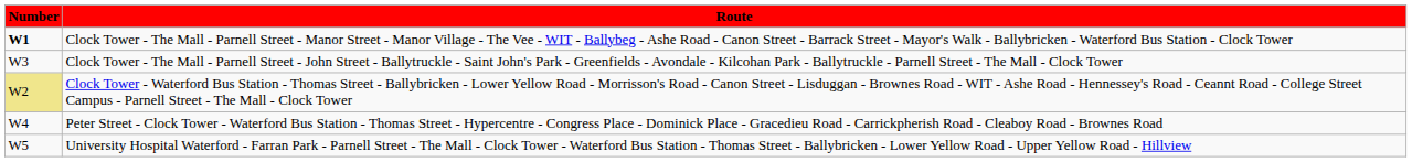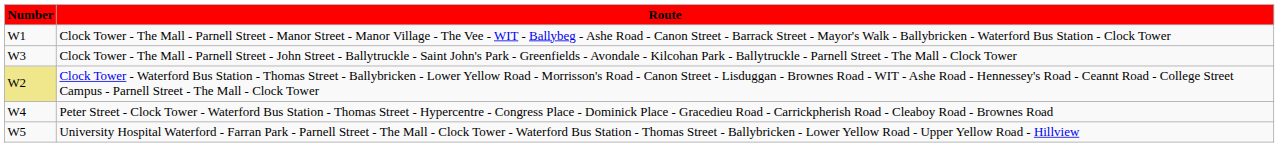row 2 | Number: bold -> normal
